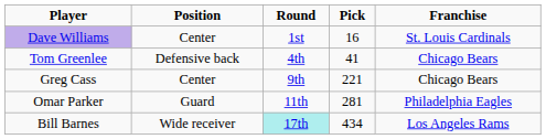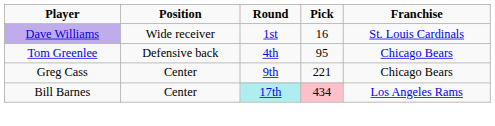Dave Williams | Position: Center -> Wide receiver
Tom Greenlee | Pick: 41 -> 95
- row: Omar Parker | Guard | 11th | 281 | Philadelphia Eagles
Bill Barnes | Position: Wide receiver -> Center
Bill Barnes | Pick: no background -> pink background
